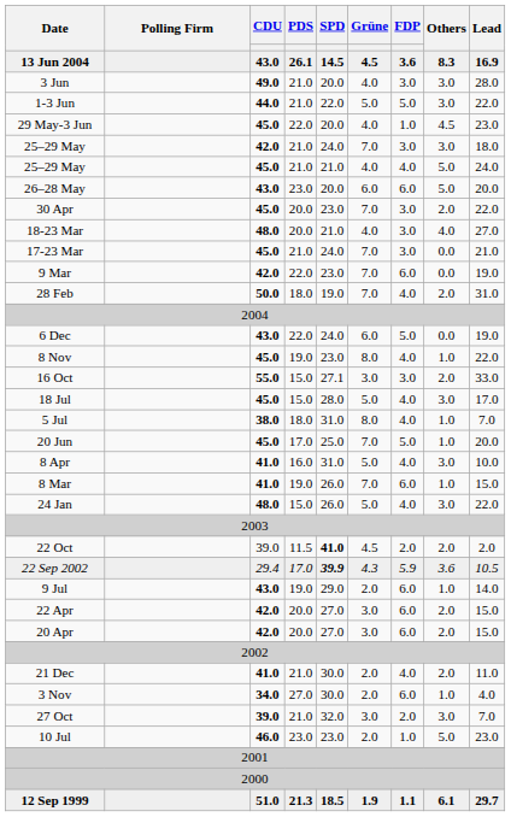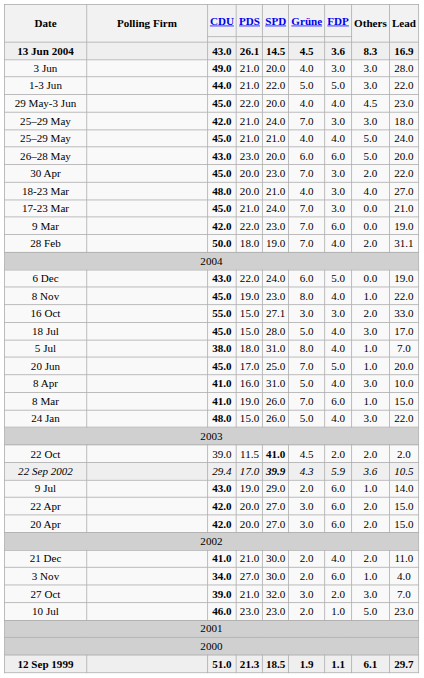29 May-3 Jun | FDP: 1.0 -> 4.0
28 Feb | Lead: 31.0 -> 31.1
